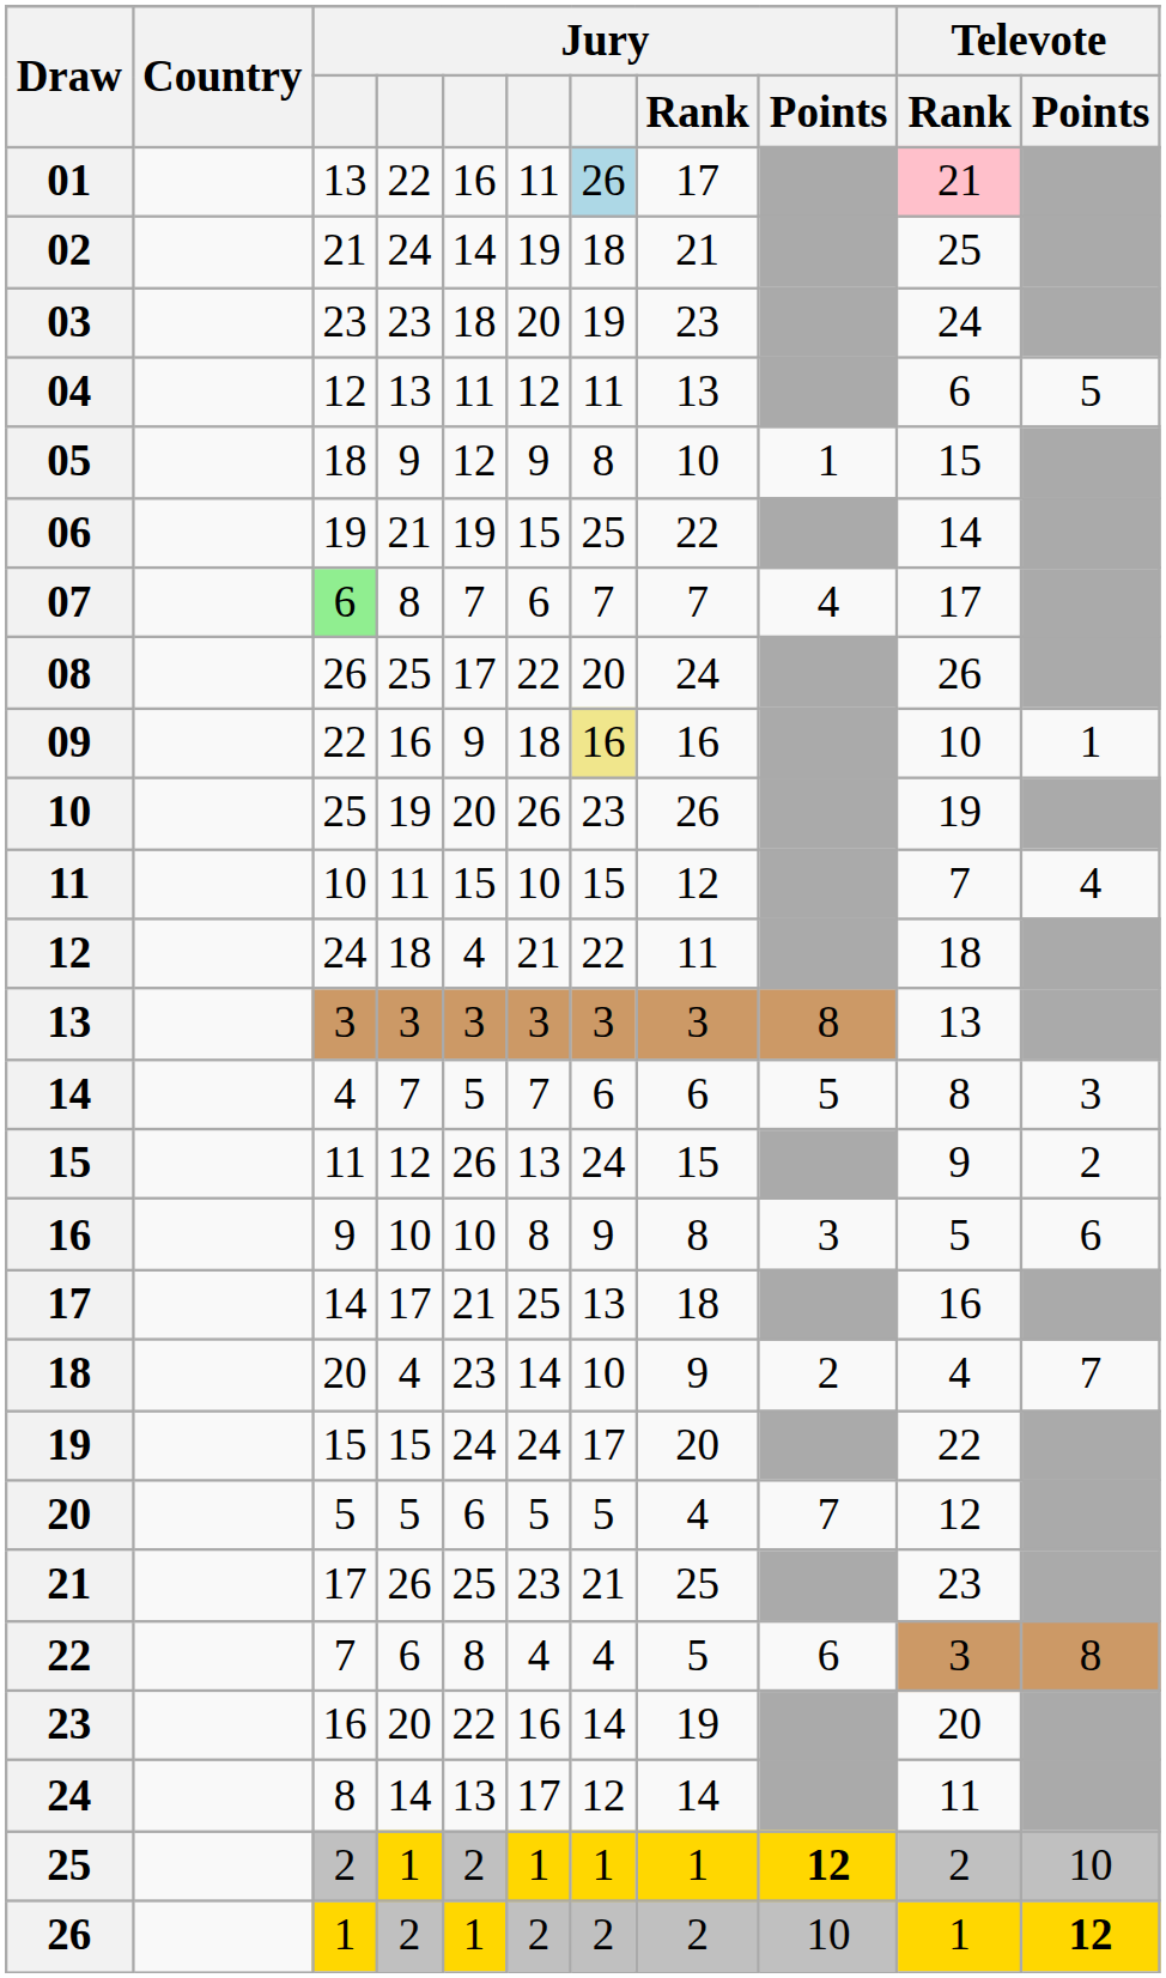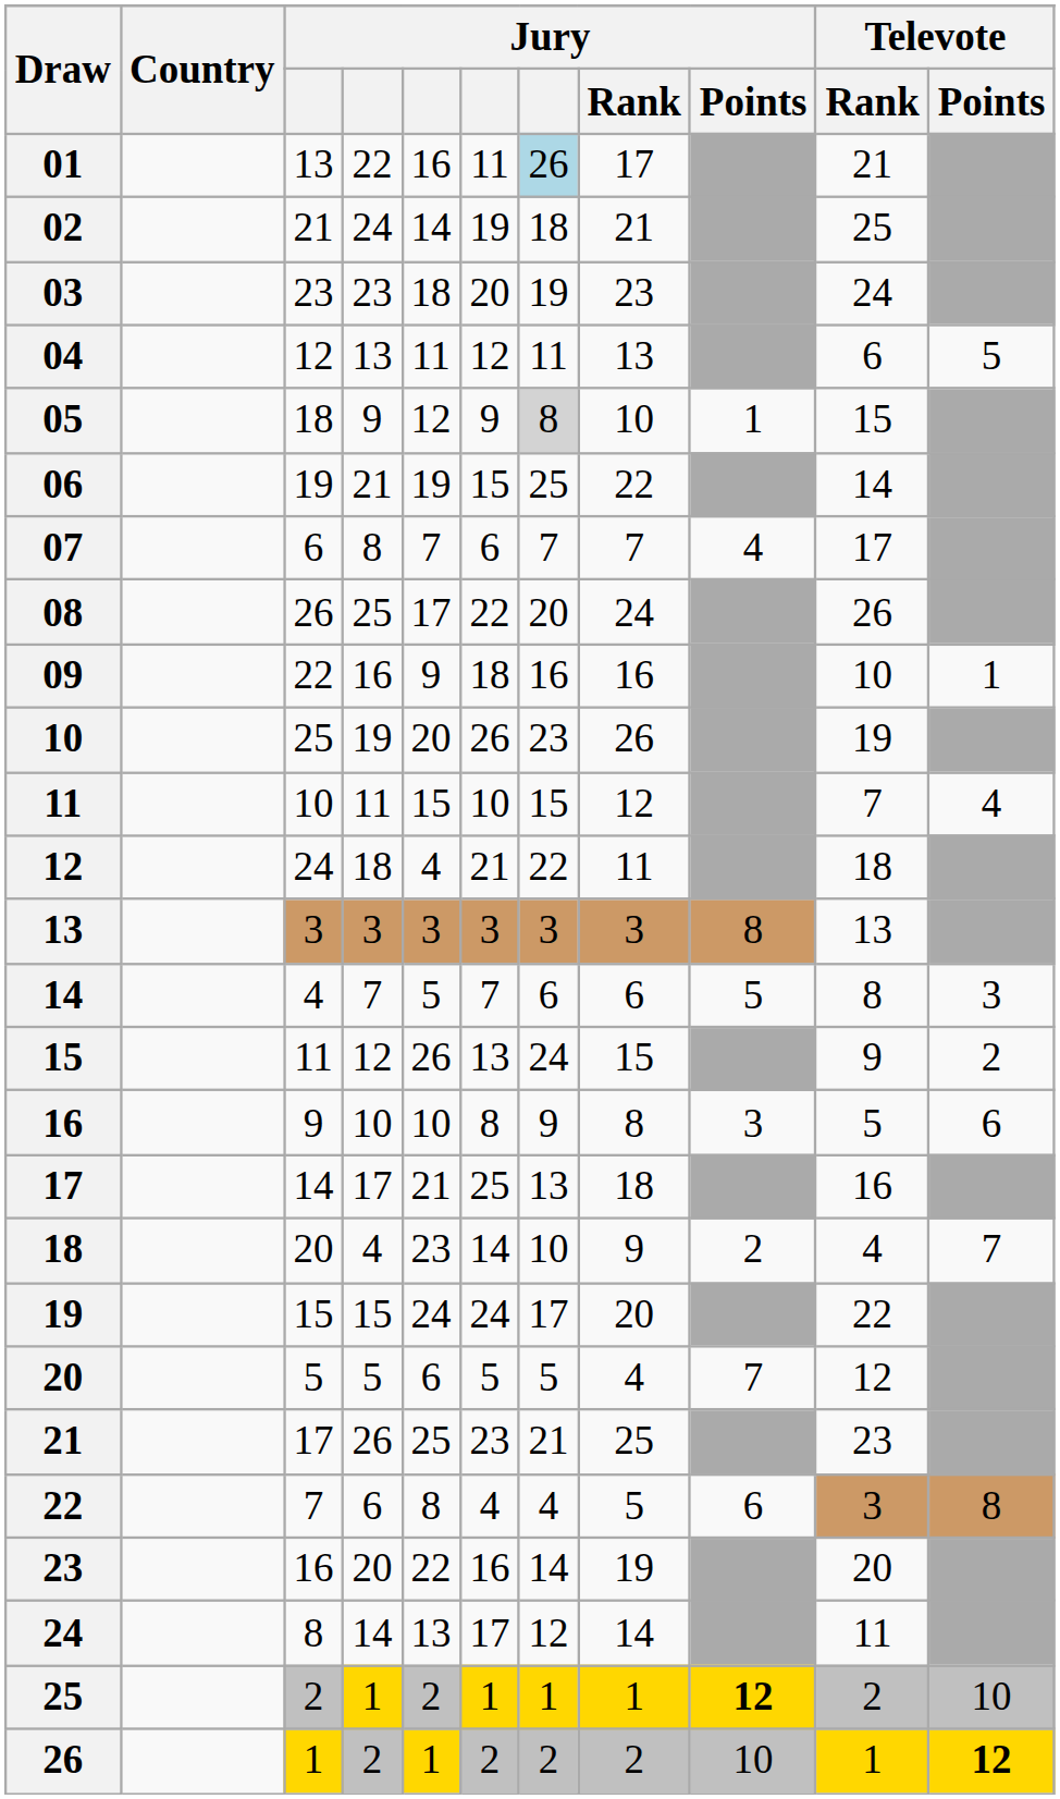01 | Televote / Rank: pink background -> no background
05 | column 7: no background -> lightgrey background
07 | column 3: lightgreen background -> no background
09 | column 7: khaki background -> no background
